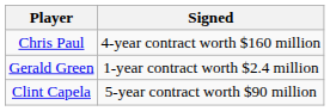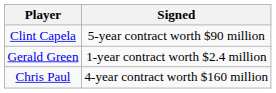rows swapped: Chris Paul <-> Clint Capela
